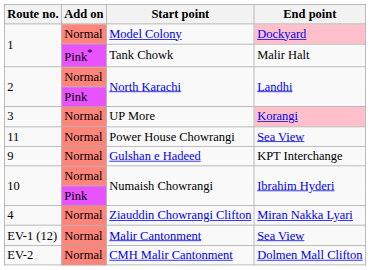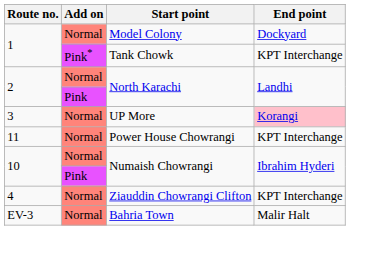Model Colony | End point: pink background -> no background
Tank Chowk | End point: Malir Halt -> KPT Interchange
Power House Chowrangi | End point: Sea View -> KPT Interchange
- row: 9 | Normal | Gulshan e Hadeed | KPT Interchange
Ziauddin Chowrangi Clifton | End point: Miran Nakka Lyari -> KPT Interchange
- row: EV-1 (12) | Normal | Malir Cantonment | Sea View
- row: EV-2 | Normal | CMH Malir Cantonment | Dolmen Mall Clifton
+ row: EV-3 | Normal | Bahria Town | Malir Halt
